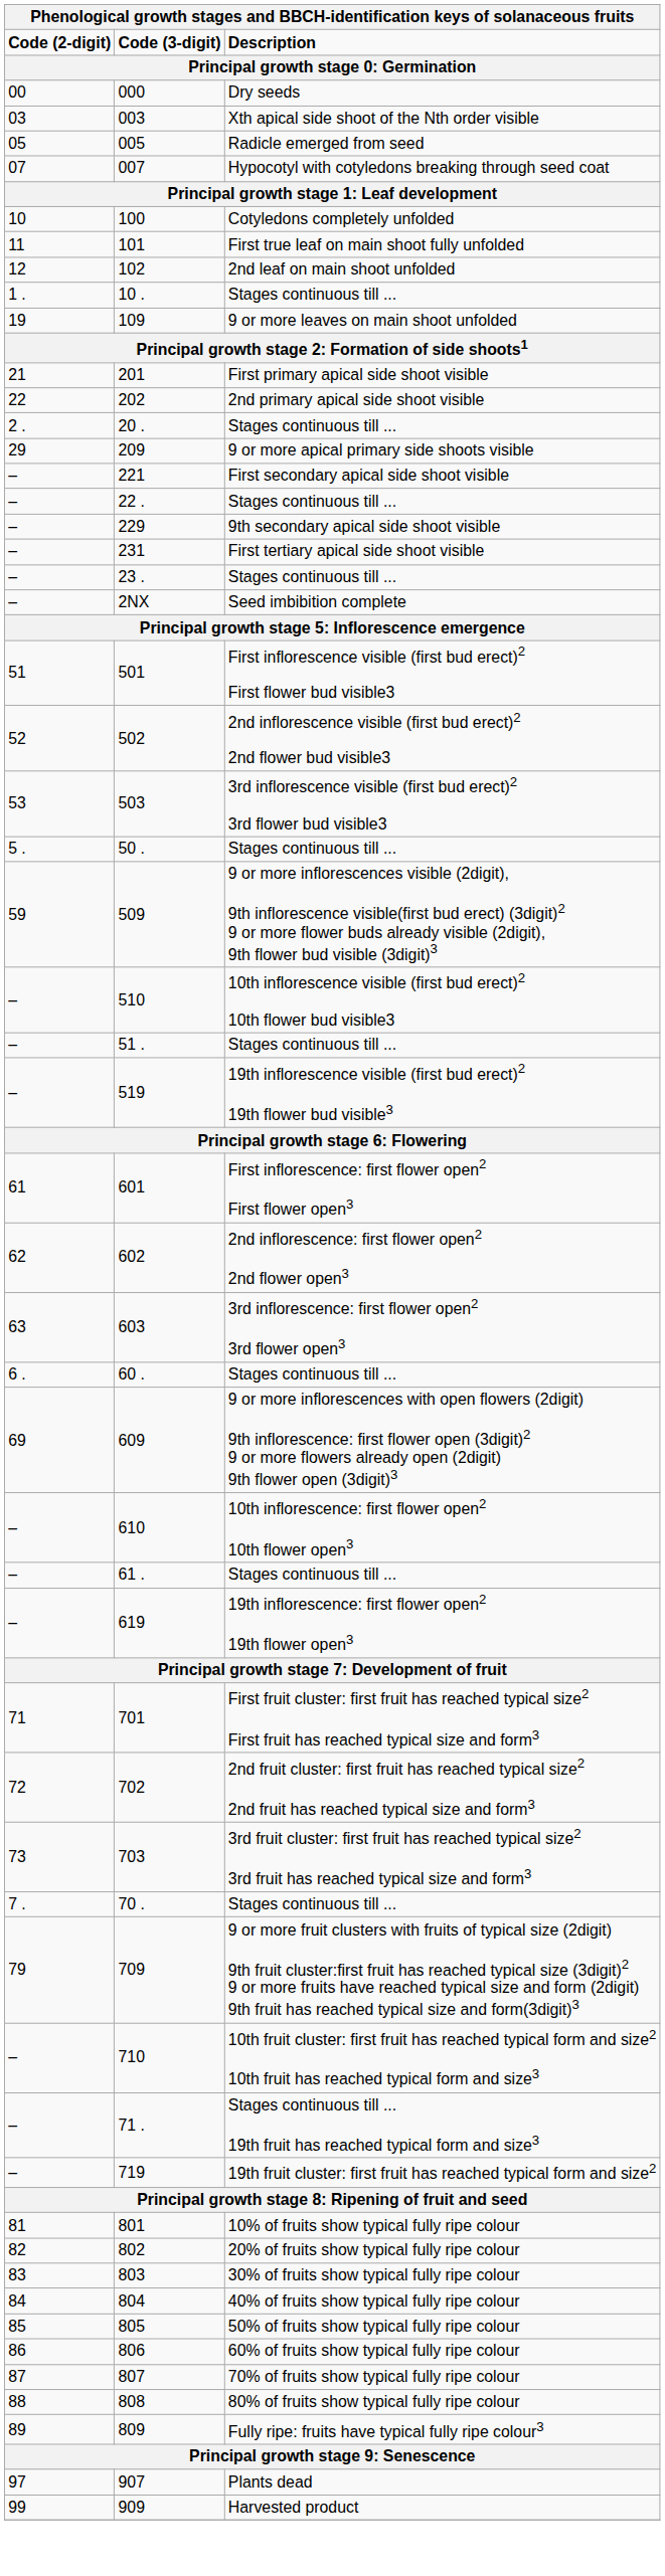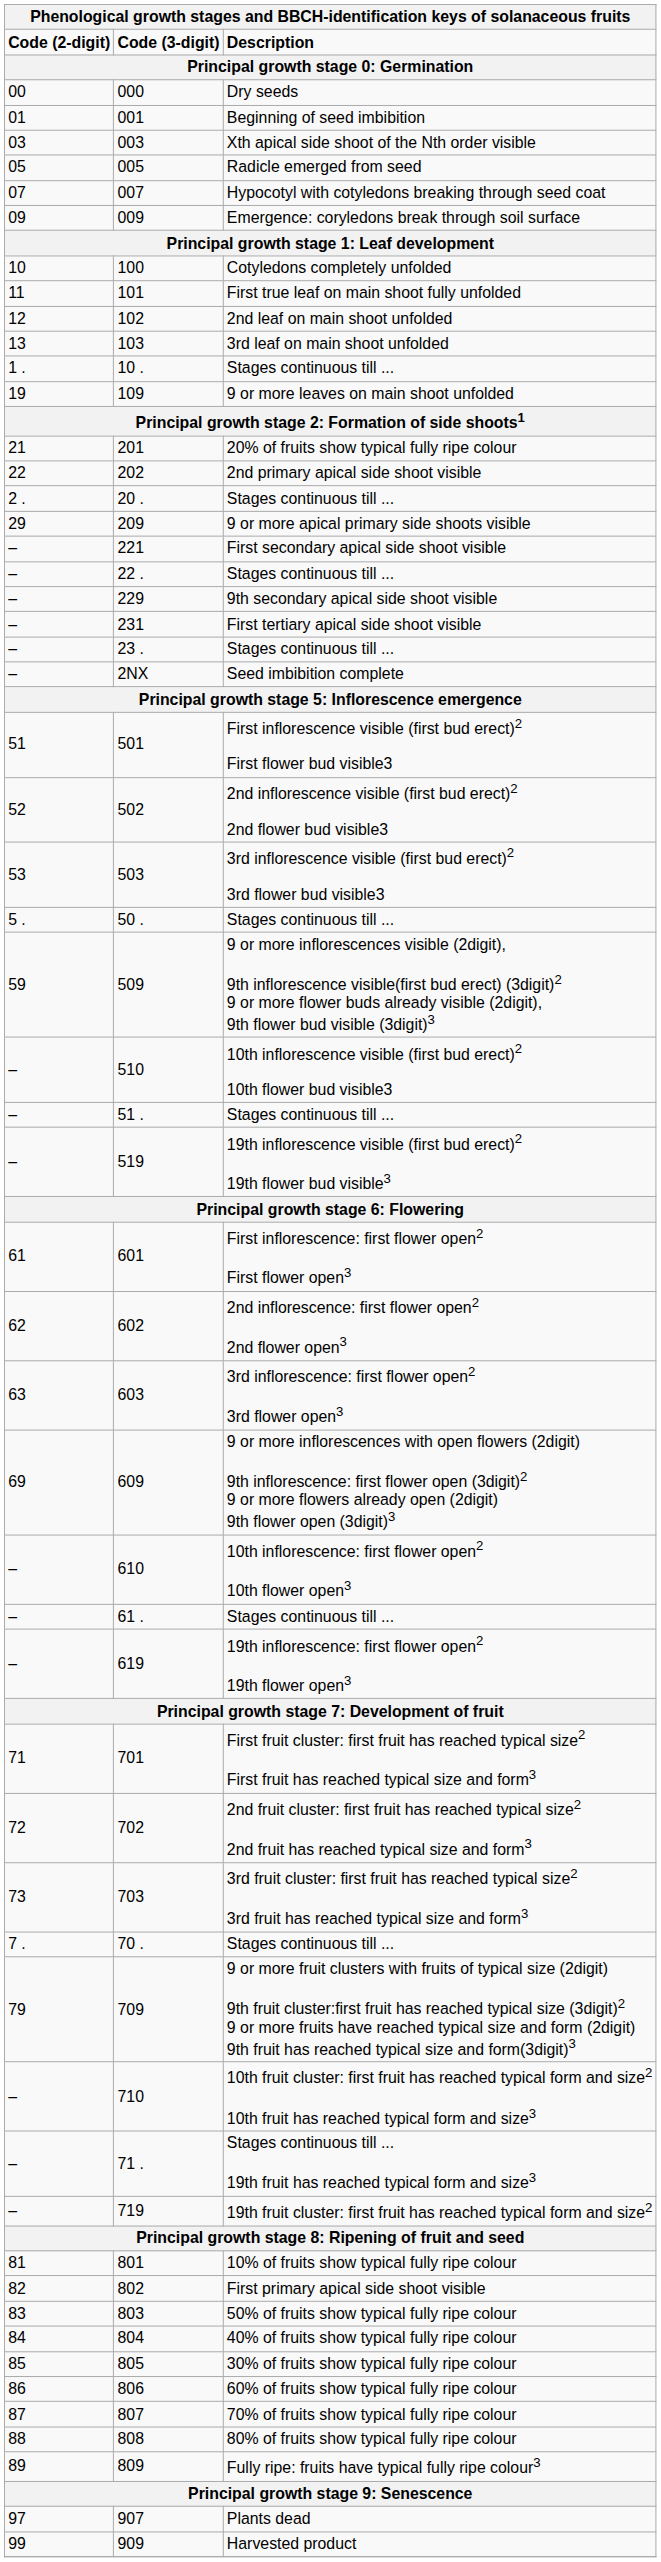+ row: 01 | 001 | Beginning of seed imbibition
+ row: 09 | 009 | Emergence: coryledons break through soil surface
+ row: 13 | 103 | 3rd leaf on main shoot unfolded
201 | Description: First primary apical side shoot visible -> 20% of fruits show typical fully ripe colour
- row: 6 . | 60 . | Stages continuous till ...
802 | Description: 20% of fruits show typical fully ripe colour -> First primary apical side shoot visible
803 | Description: 30% of fruits show typical fully ripe colour -> 50% of fruits show typical fully ripe colour
805 | Description: 50% of fruits show typical fully ripe colour -> 30% of fruits show typical fully ripe colour
